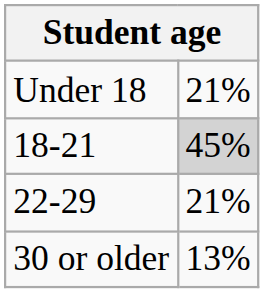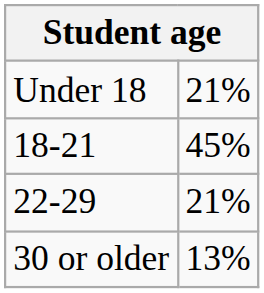18-21 | column 2: lightgrey background -> no background
